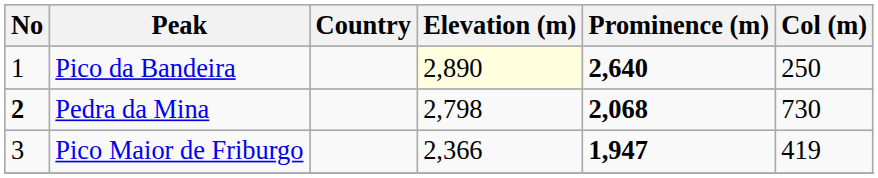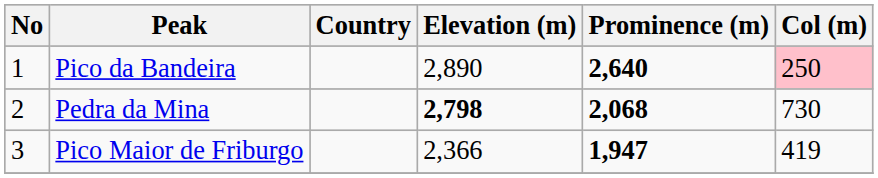Pico da Bandeira | Elevation (m): lightyellow background -> no background
Pico da Bandeira | Col (m): no background -> pink background
Pedra da Mina | No: bold -> normal
Pedra da Mina | Elevation (m): normal -> bold
